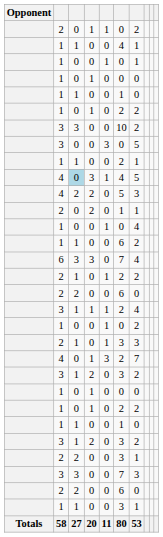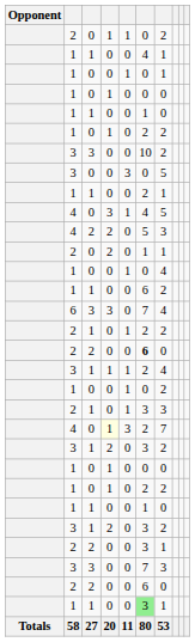row 11 | column 3: lightblue background -> no background
row 18 | column 6: normal -> bold
row 22 | column 4: no background -> lightyellow background
row 31 | column 6: no background -> lightgreen background
